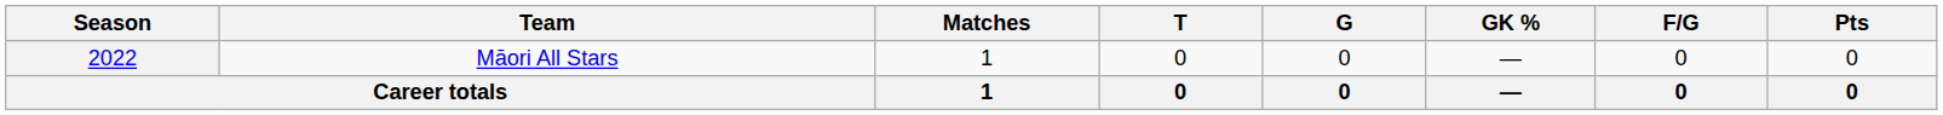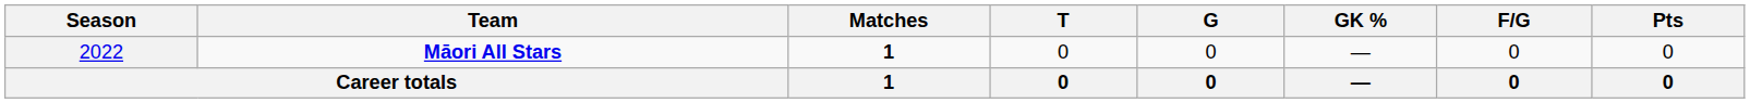row 2 | Team: normal -> bold
row 2 | Matches: normal -> bold
